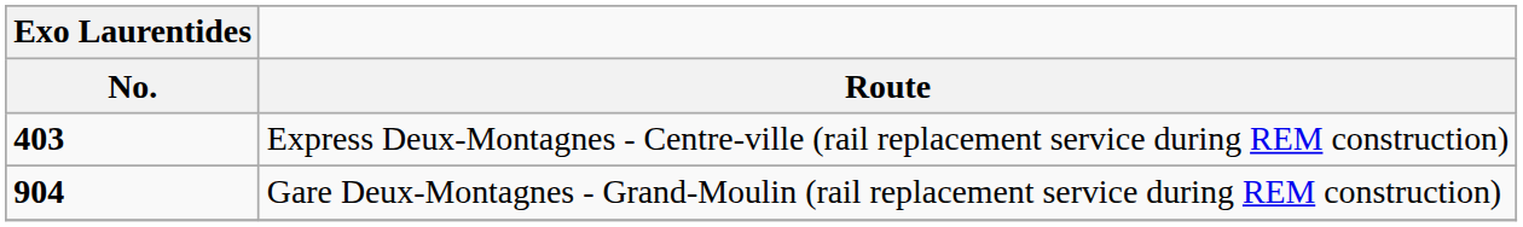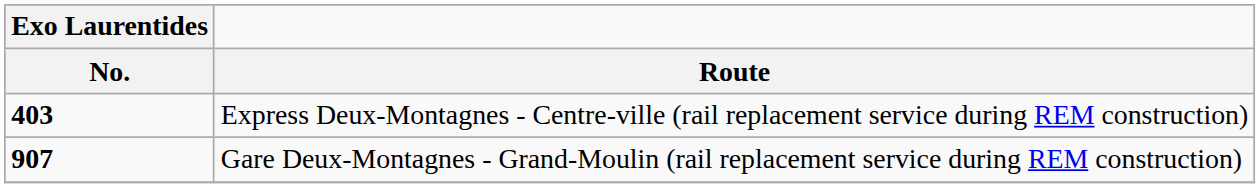row 4 | Exo Laurentides / No.: 904 -> 907
